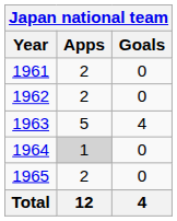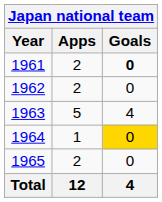1961 | Goals: normal -> bold
1964 | Apps: lightgrey background -> no background
1964 | Goals: no background -> gold background
